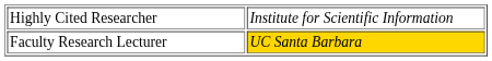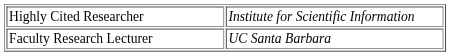Faculty Research Lecturer | column 2: gold background -> no background
